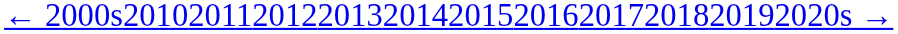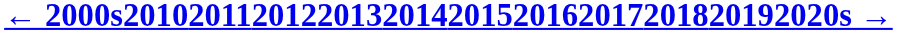row 1 | column 1: normal -> bold
